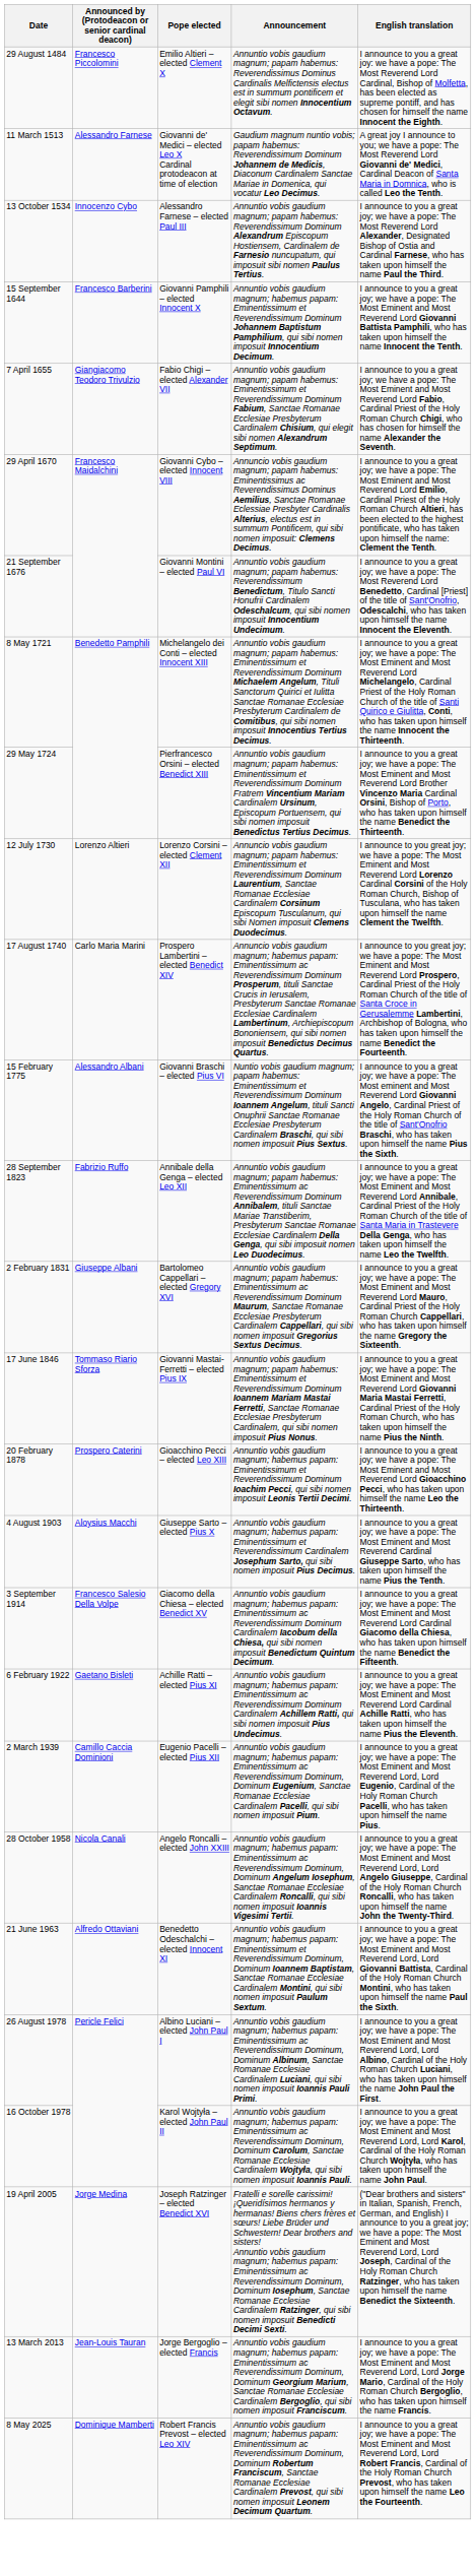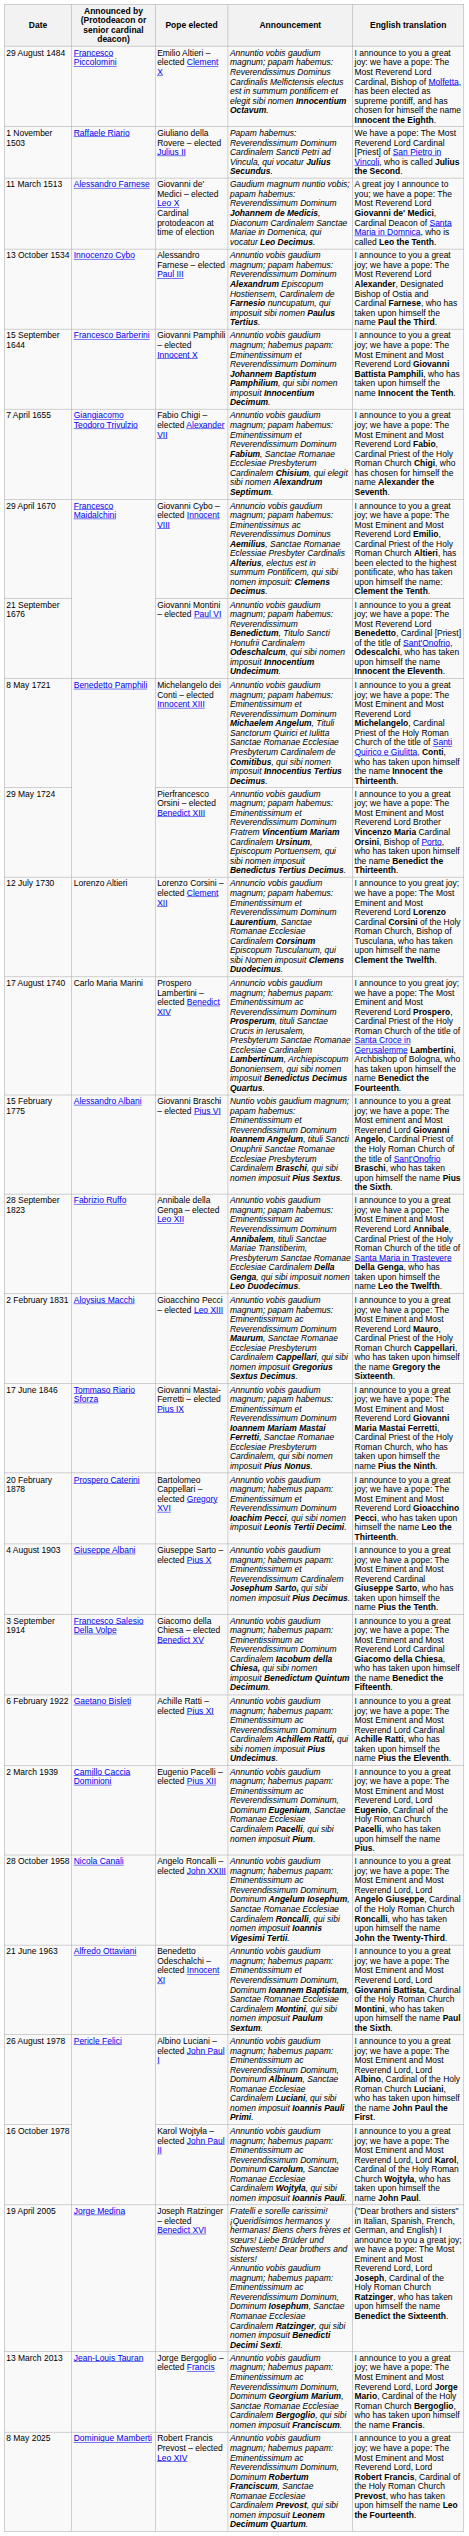+ row: 1 November 1503 | Raffaele Riario | Giuliano della Rovere – elected Julius II | Papam habemus: Reverendissimum Dominum Cardinalem Sancti Petri ad Vincula, qui vocatur Julius Secundus. | We have a pope: The Most Reverend Lord Cardinal [Priest] of San Pietro in Vincoli, who is called Julius the Second.
2 February 1831 | Announced by (Protodeacon or senior cardinal deacon): Giuseppe Albani -> Aloysius Macchi
2 February 1831 | Pope elected: Bartolomeo Cappellari – elected Gregory XVI -> Gioacchino Pecci – elected Leo XIII
20 February 1878 | Pope elected: Gioacchino Pecci – elected Leo XIII -> Bartolomeo Cappellari – elected Gregory XVI
4 August 1903 | Announced by (Protodeacon or senior cardinal deacon): Aloysius Macchi -> Giuseppe Albani
